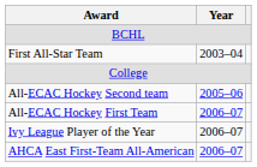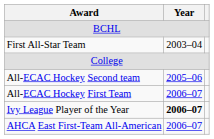Ivy League Player of the Year | Year: normal -> bold
